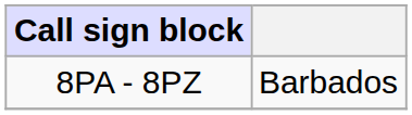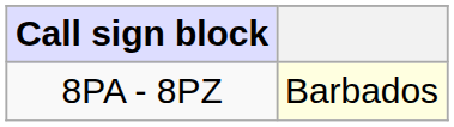8PA - 8PZ | column 2: no background -> lightyellow background
